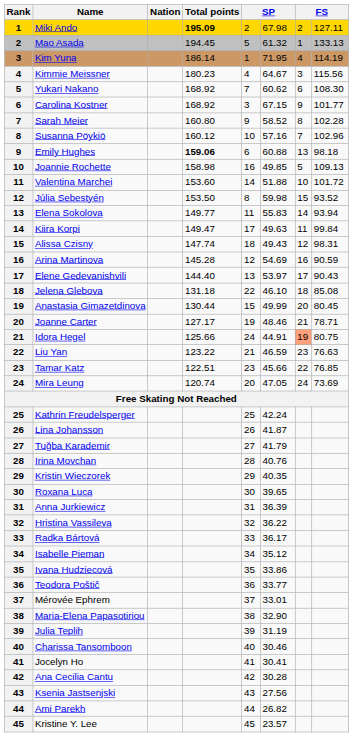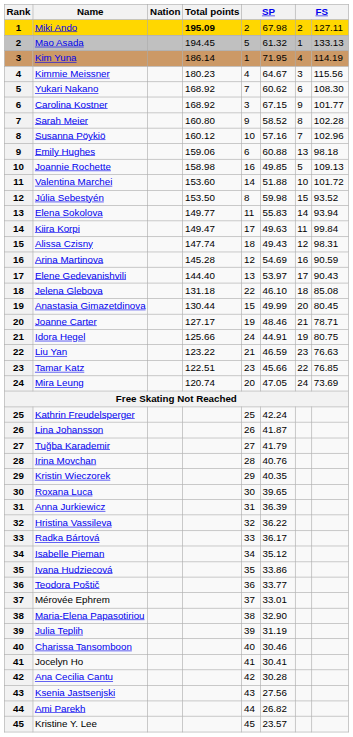Emily Hughes | Total points: bold -> normal
Idora Hegel | column 7: lightsalmon background -> no background
